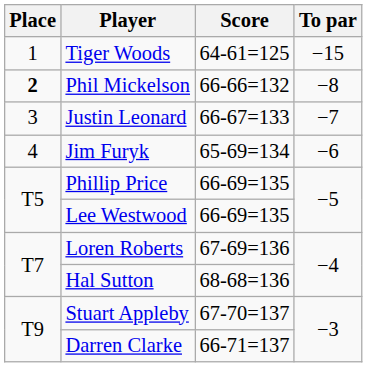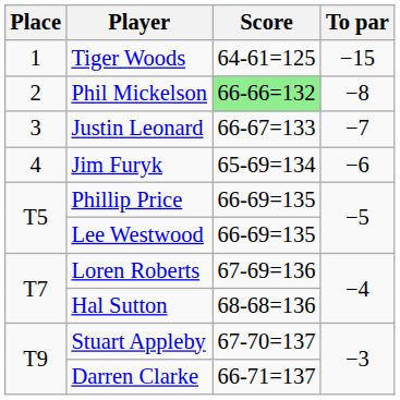Phil Mickelson | Place: bold -> normal
Phil Mickelson | Score: no background -> lightgreen background
